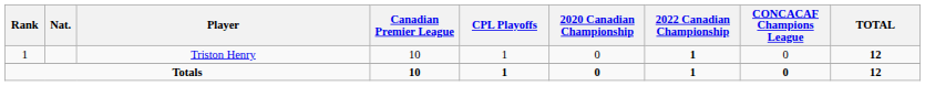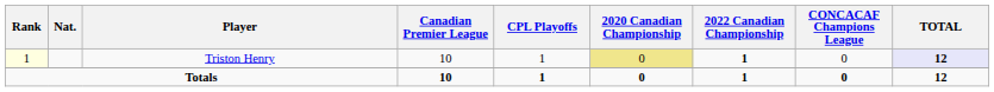row 2 | Rank: no background -> lightyellow background
row 2 | 2020 Canadian Championship: no background -> khaki background
row 2 | TOTAL: no background -> lavender background
